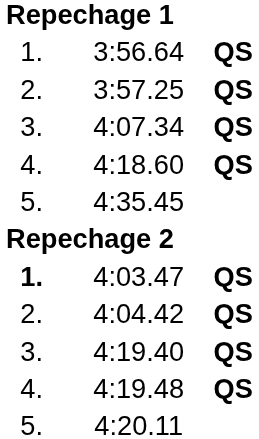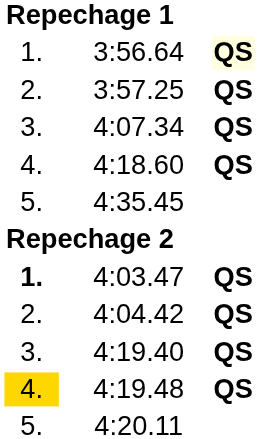3:56.64 | column 3: no background -> lightyellow background
4:19.48 | column 1: no background -> gold background
